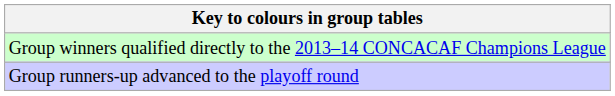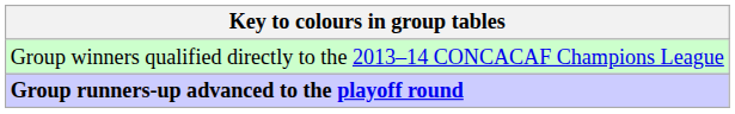row 3 | column 1: normal -> bold
